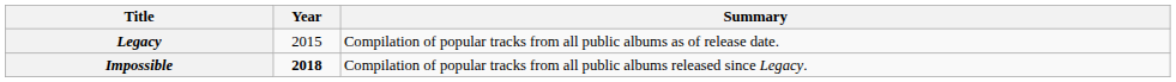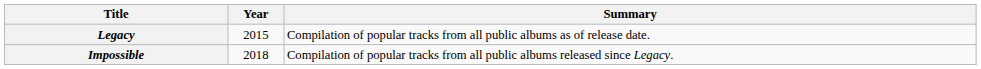row 3 | Year: bold -> normal
